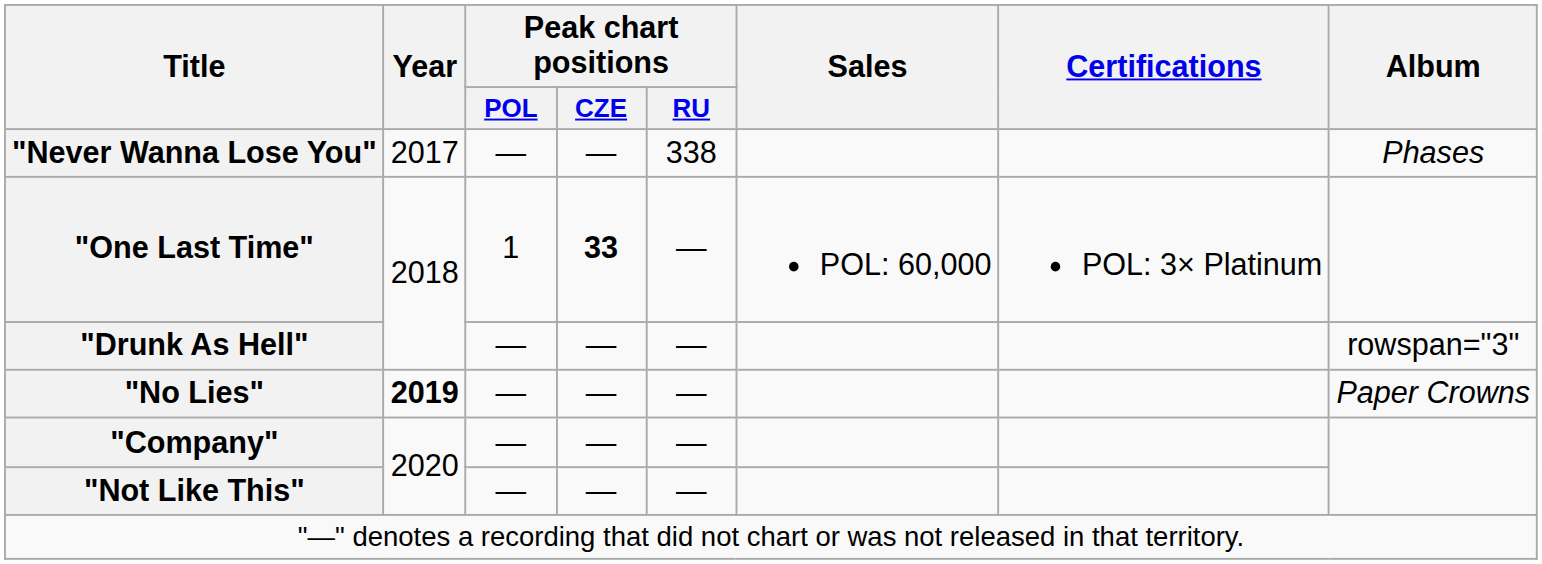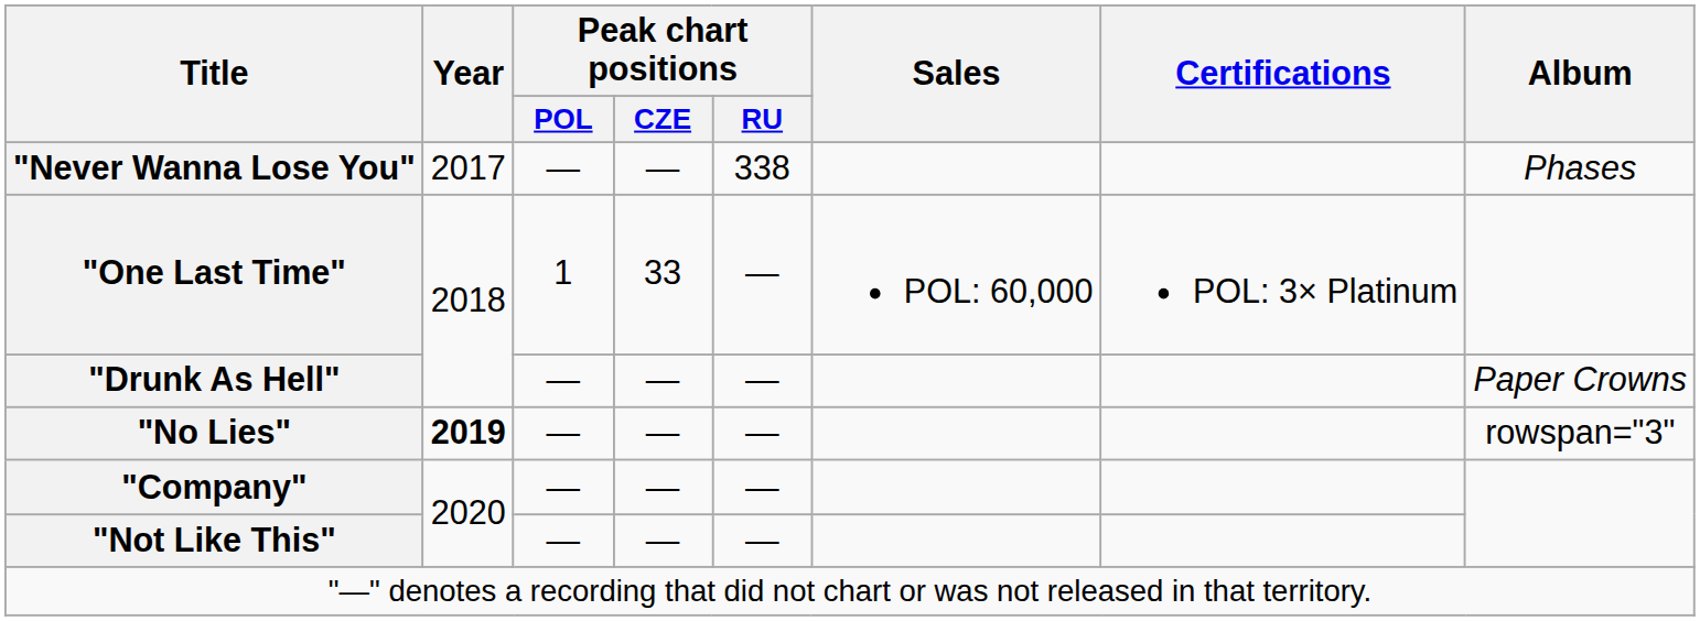"One Last Time" | Peak chart positions / CZE: bold -> normal
"Drunk As Hell" | Album: rowspan="3" -> Paper Crowns
"No Lies" | Album: Paper Crowns -> rowspan="3"
